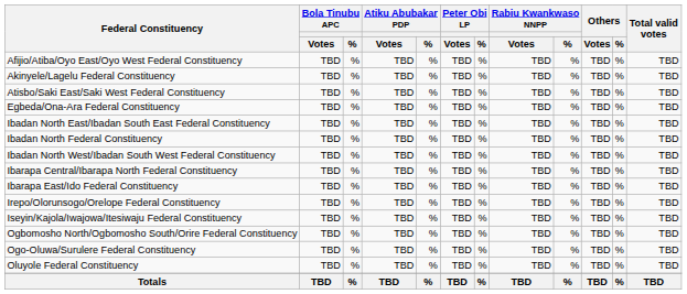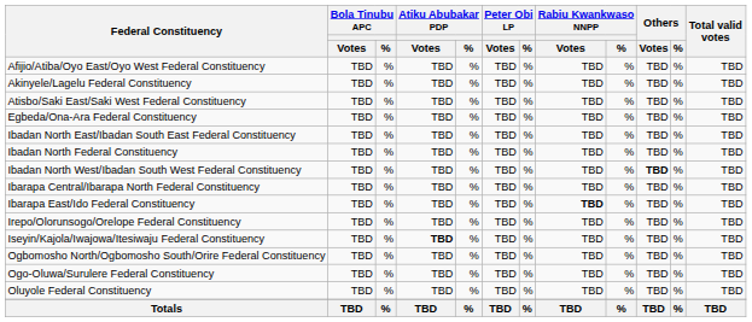Ibadan North West/Ibadan South West Federal Constituency | Others / Votes: normal -> bold
Ibarapa East/Ido Federal Constituency | Rabiu Kwankwaso NNPP / Votes: normal -> bold
Iseyin/Kajola/Iwajowa/Itesiwaju Federal Constituency | Atiku Abubakar PDP / Votes: normal -> bold
